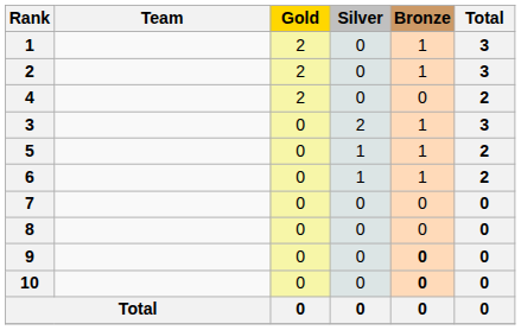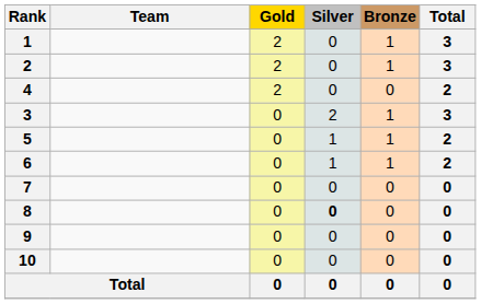8 | Silver: normal -> bold
9 | Bronze: bold -> normal
10 | Bronze: bold -> normal
